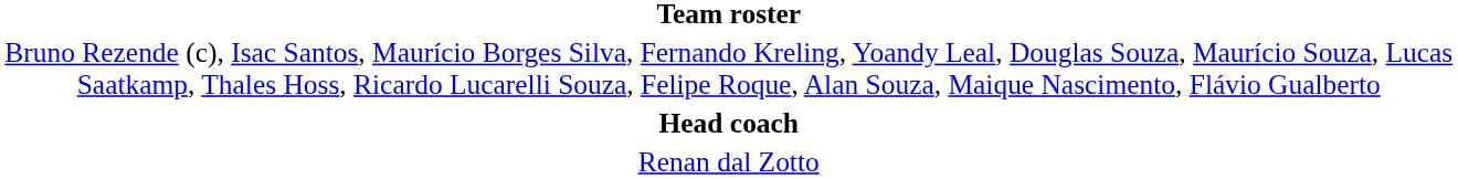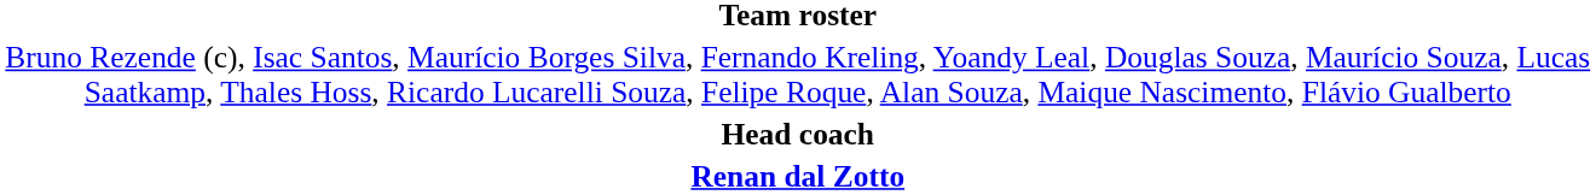row 4 | column 1: normal -> bold
